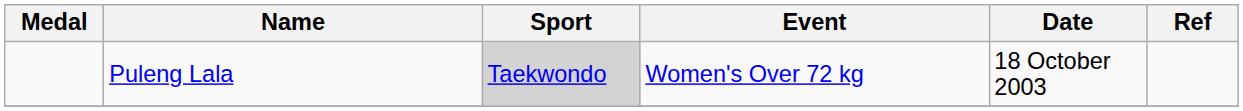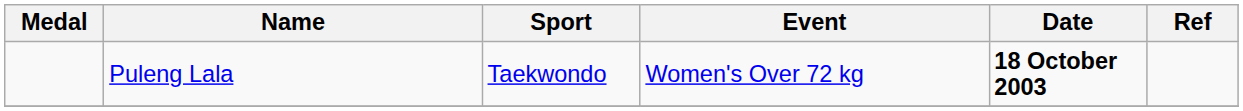Puleng Lala | Sport: lightgrey background -> no background
Puleng Lala | Date: normal -> bold
